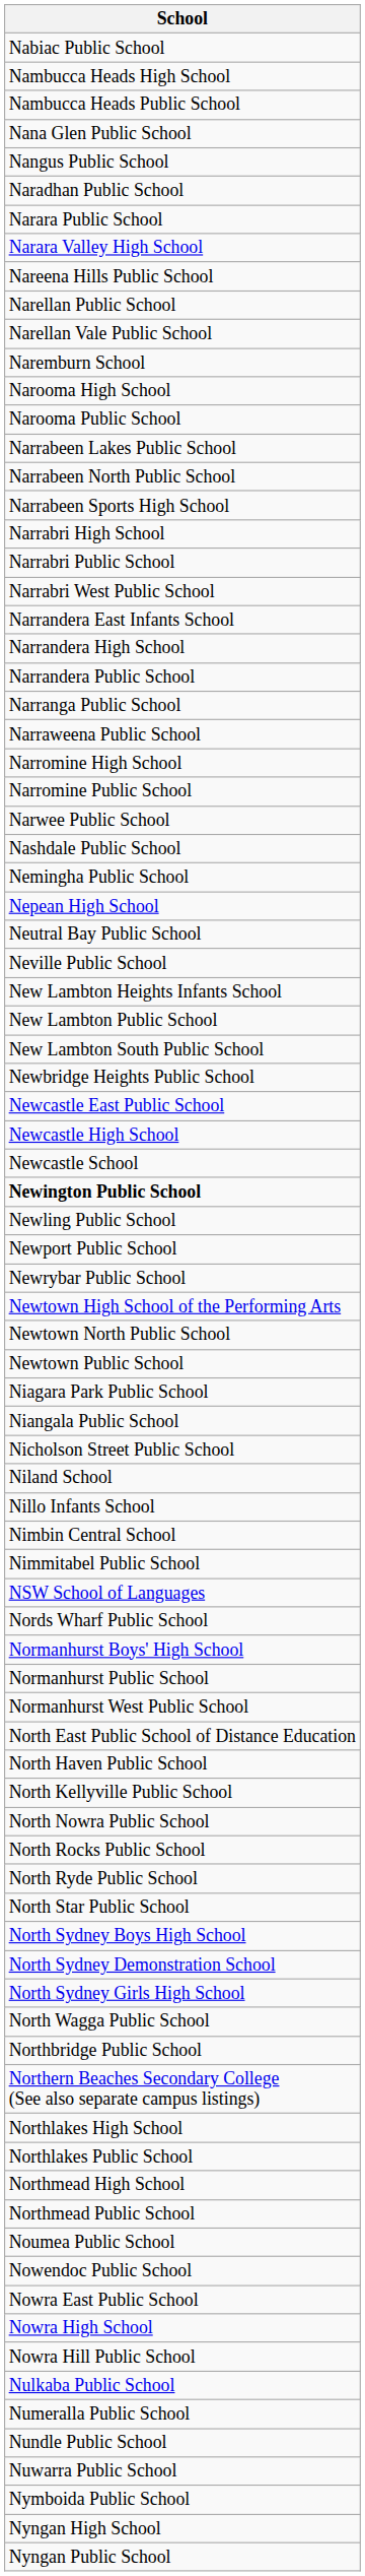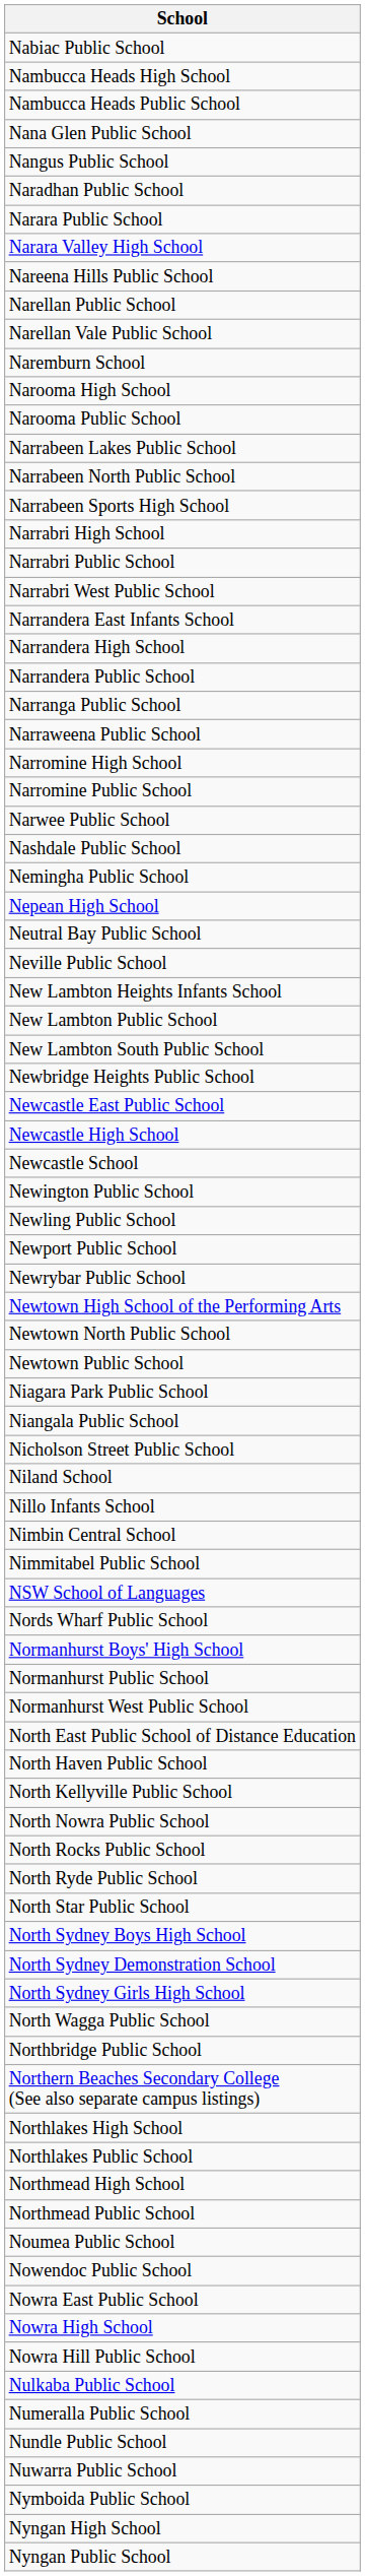row 42 | column 1: bold -> normal
